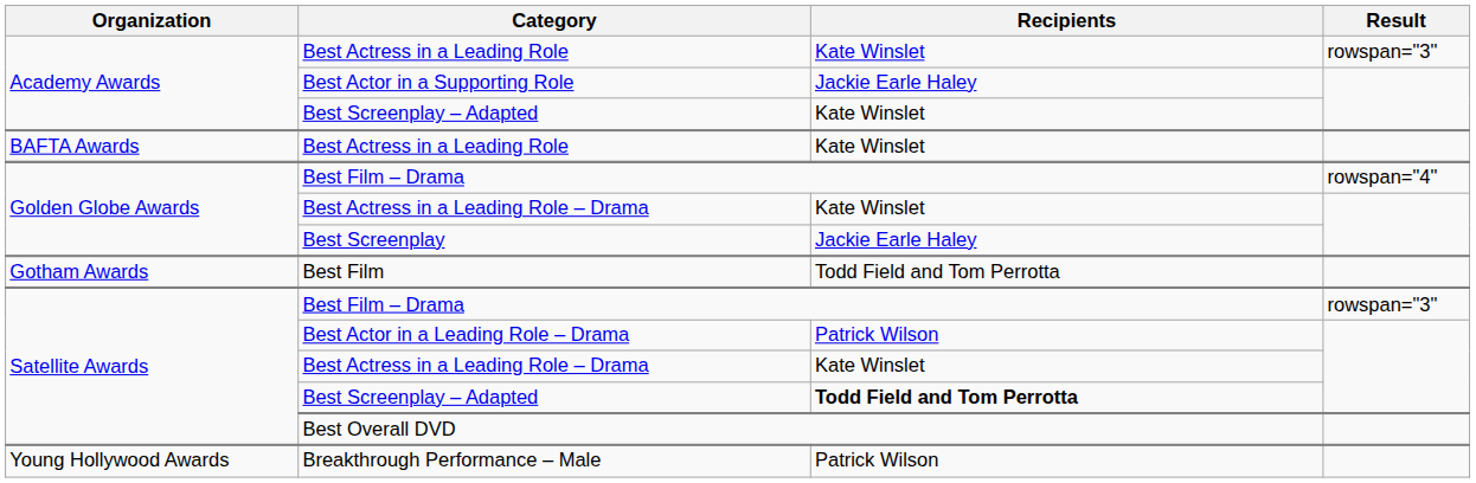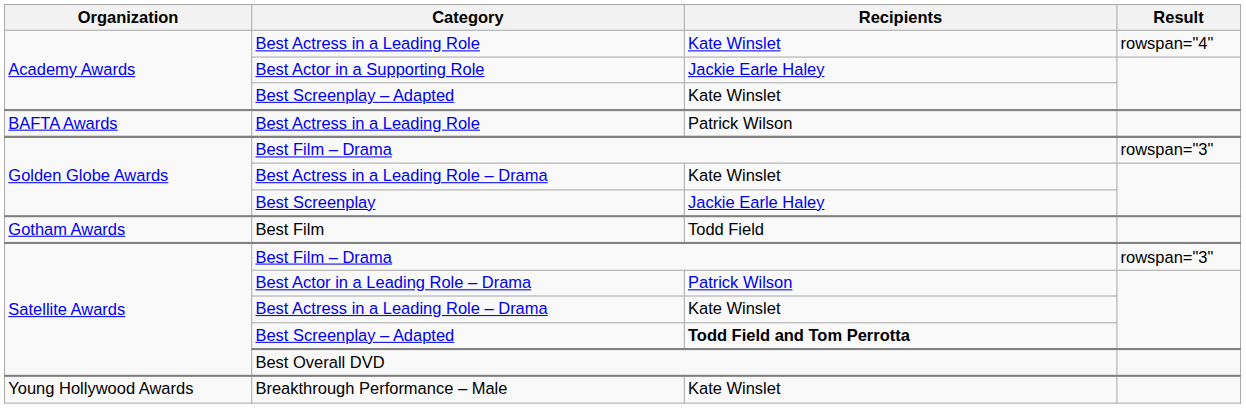Academy Awards / Best Actress in a Leading Role | Result: rowspan="3" -> rowspan="4"
BAFTA Awards / Best Actress in a Leading Role | Recipients: Kate Winslet -> Patrick Wilson
Golden Globe Awards / Best Film – Drama | Result: rowspan="4" -> rowspan="3"
Best Film | Recipients: Todd Field and Tom Perrotta -> Todd Field
Breakthrough Performance – Male | Recipients: Patrick Wilson -> Kate Winslet
